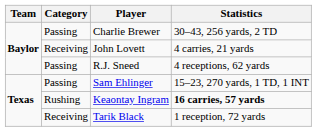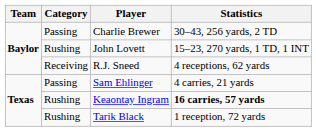John Lovett | Category: Receiving -> Rushing
John Lovett | Statistics: 4 carries, 21 yards -> 15–23, 270 yards, 1 TD, 1 INT
R.J. Sneed | Category: Passing -> Receiving
Sam Ehlinger | Statistics: 15–23, 270 yards, 1 TD, 1 INT -> 4 carries, 21 yards
Tarik Black | Category: Receiving -> Rushing
